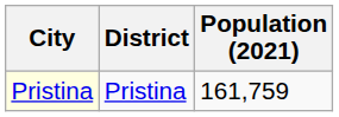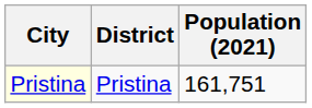row 2 | Population (2021): 161,759 -> 161,751
